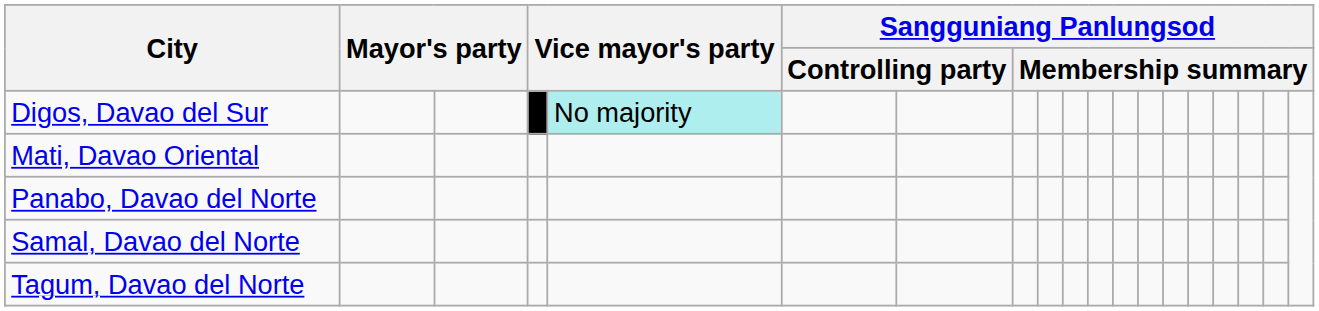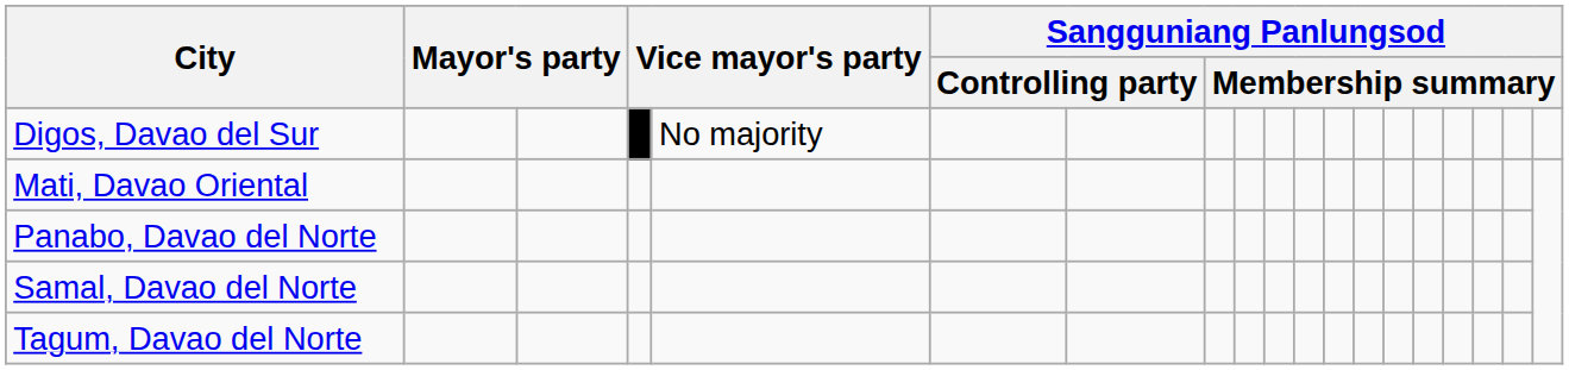Digos, Davao del Sur | column 5: paleturquoise background -> no background
